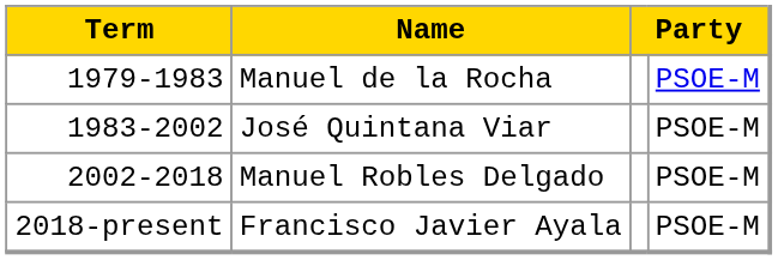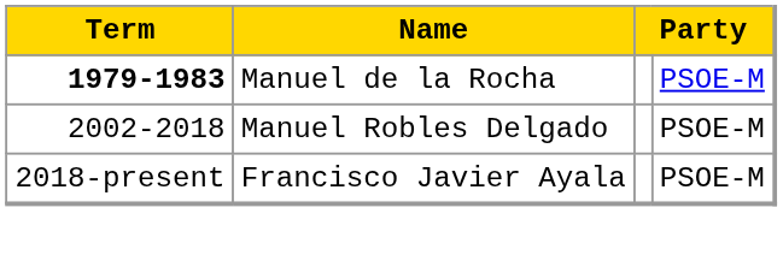Manuel de la Rocha | Term: normal -> bold
- row: 1983-2002 | José Quintana Viar | PSOE-M
